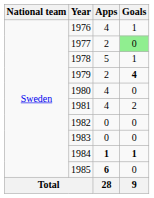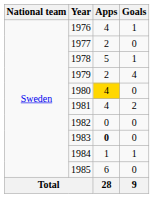1977 | Goals: lightgreen background -> no background
1979 | Goals: bold -> normal
1980 | Apps: no background -> gold background
1983 | Apps: normal -> bold
1984 | Apps: bold -> normal
1984 | Goals: bold -> normal
1985 | Apps: bold -> normal
